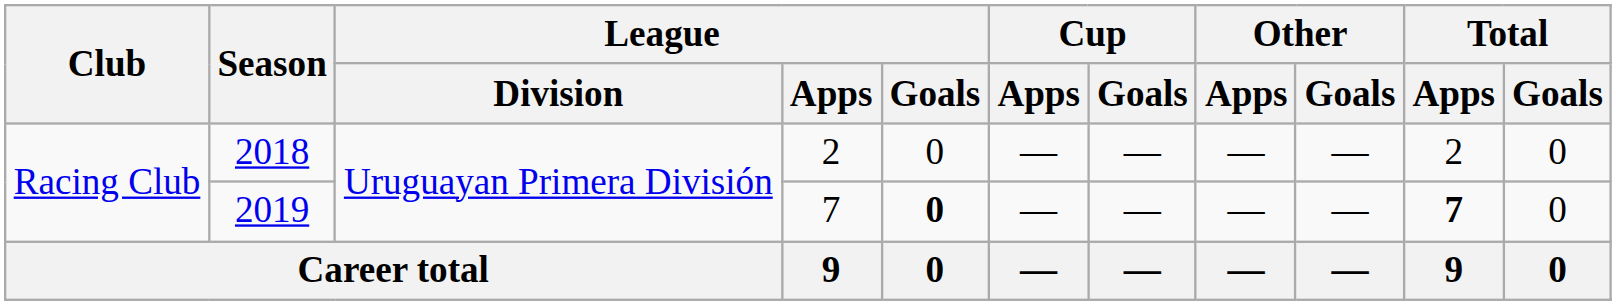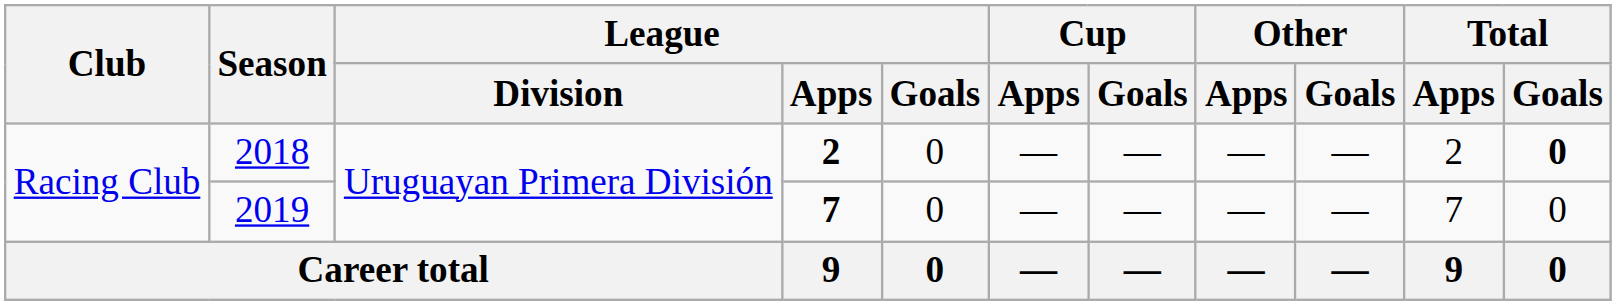2018 | League / Apps: normal -> bold
2018 | Total / Goals: normal -> bold
2019 | League / Apps: normal -> bold
2019 | League / Goals: bold -> normal
2019 | Total / Apps: bold -> normal
